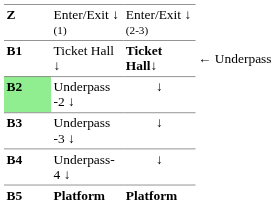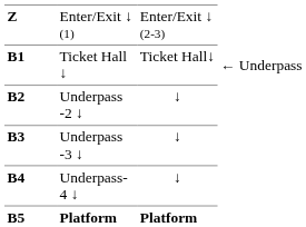Ticket Hall ↓ | column 3: bold -> normal
Underpass -2 ↓ | column 1: lightgreen background -> no background
